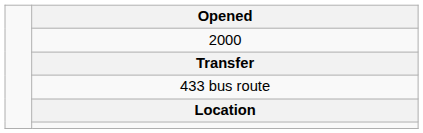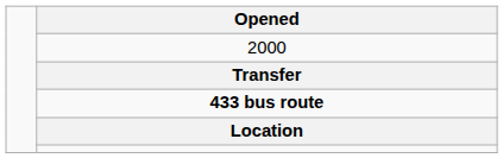433 bus route | Opened: normal -> bold
